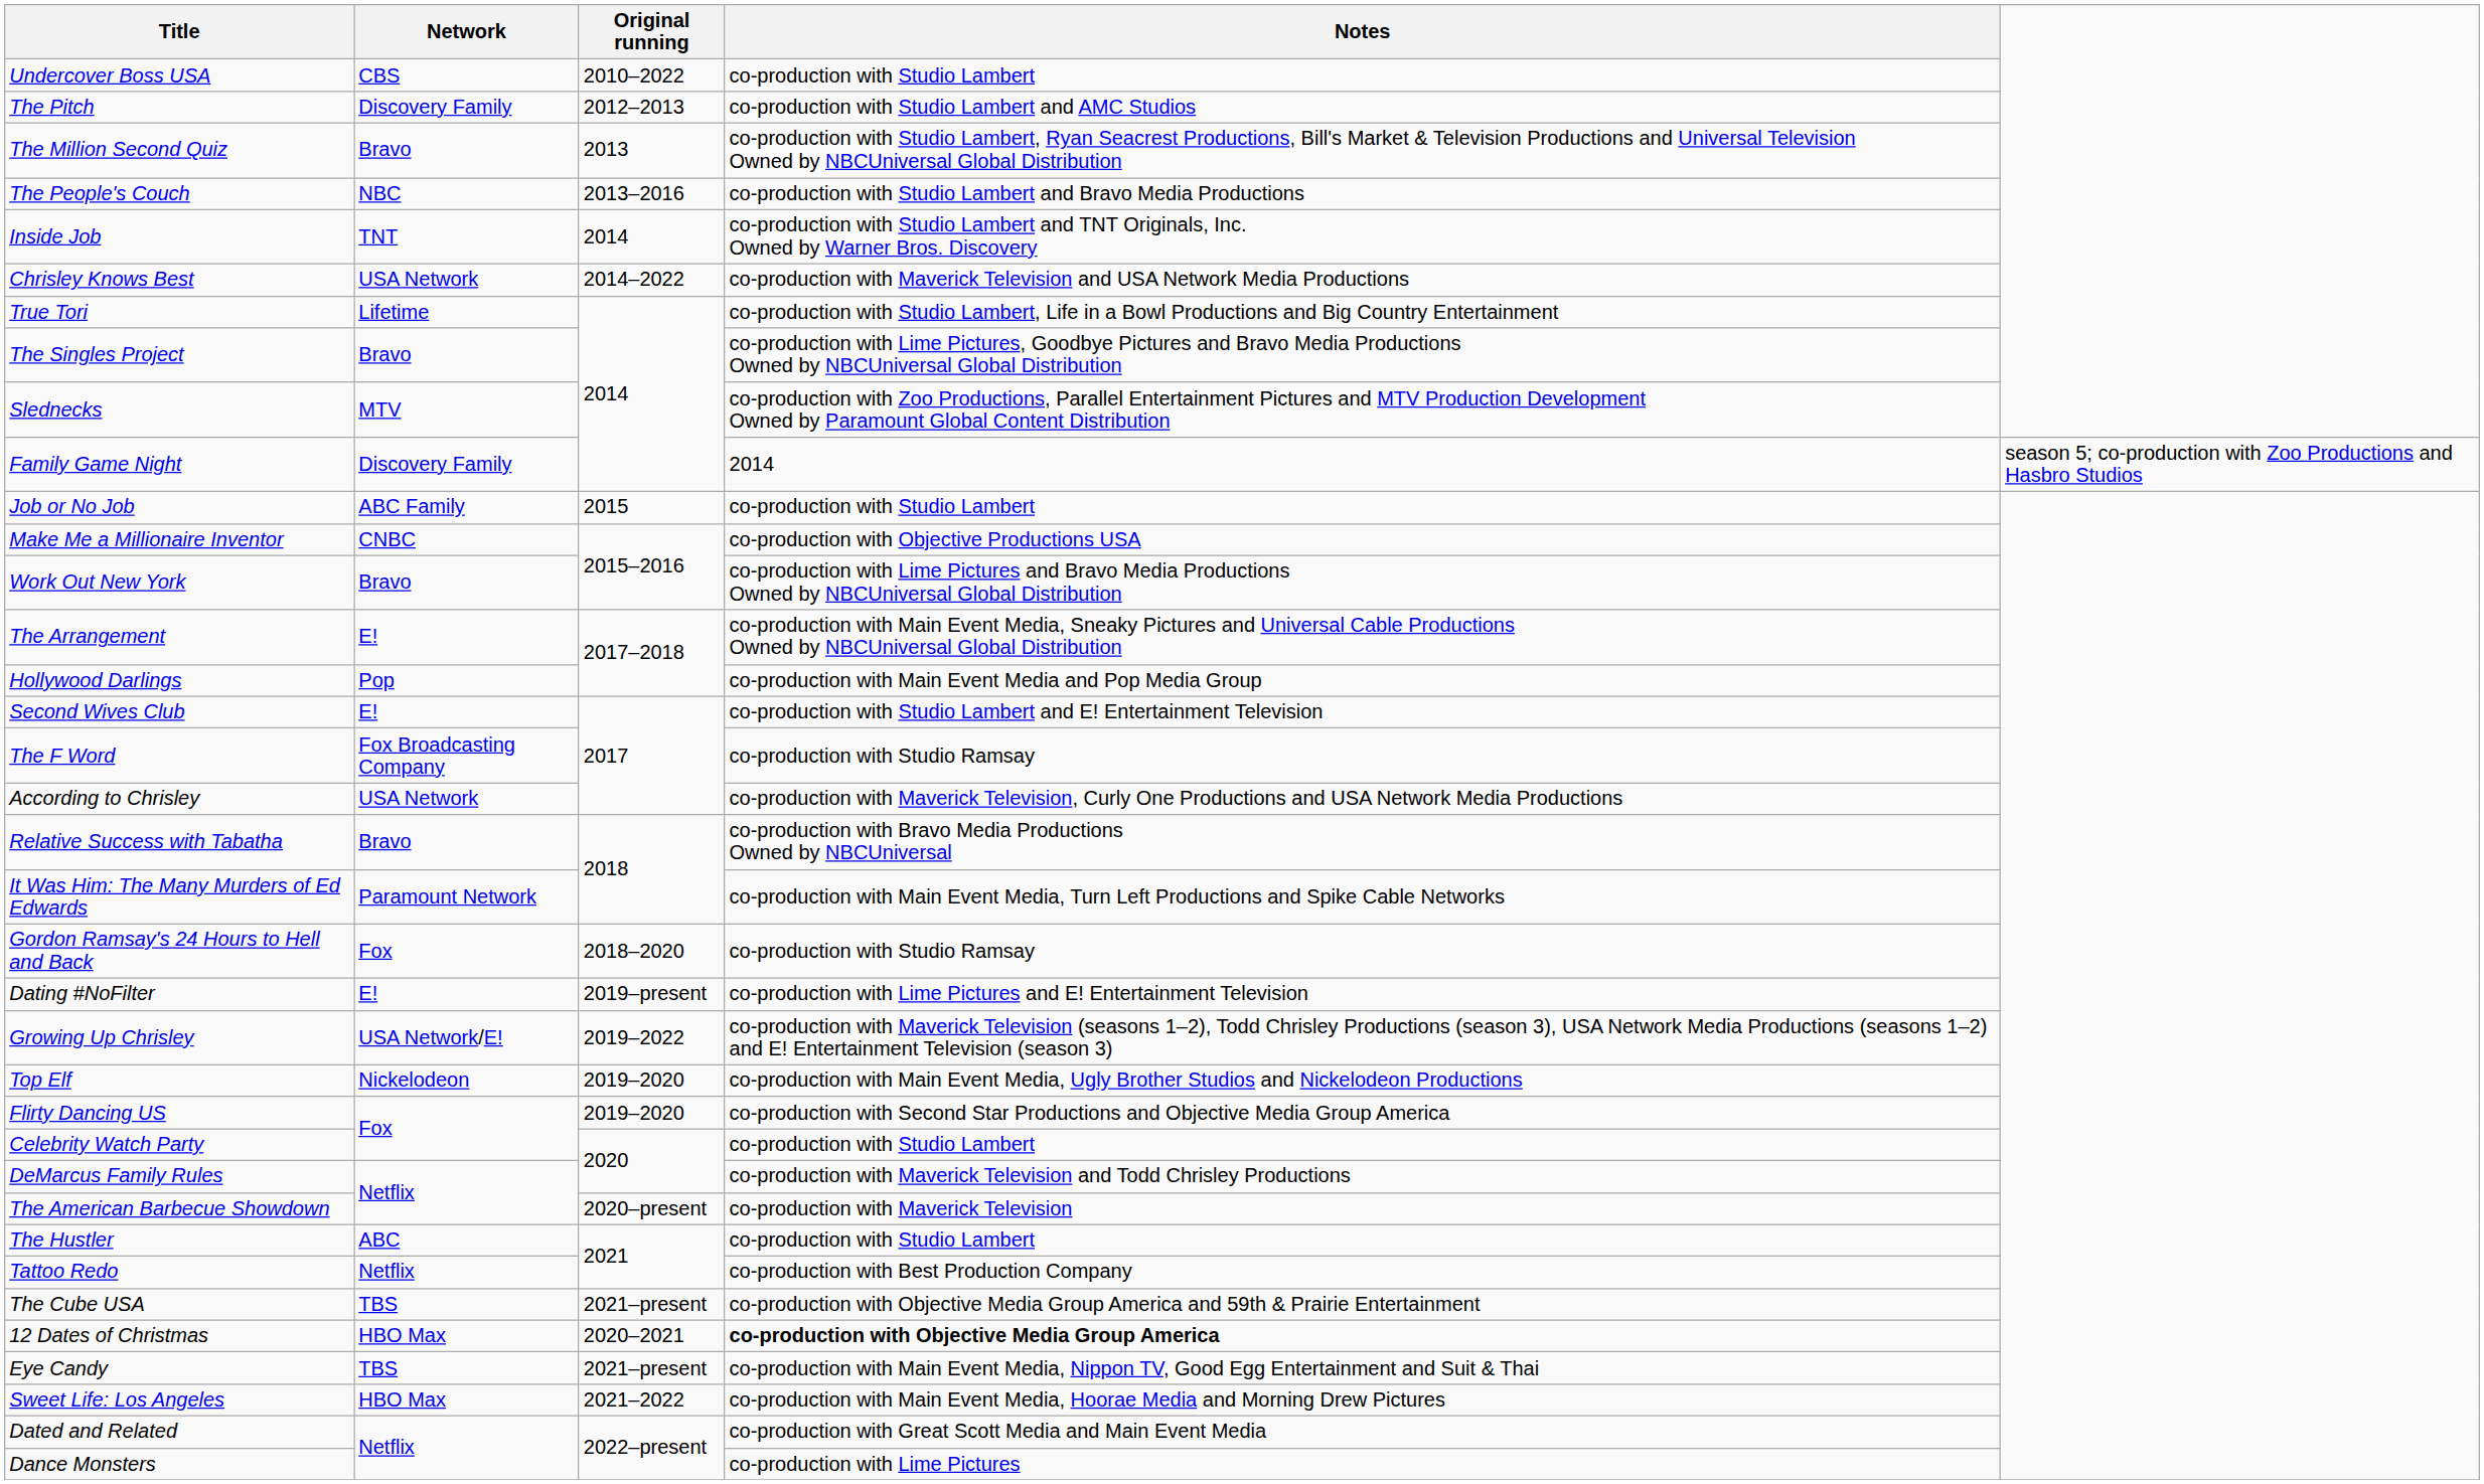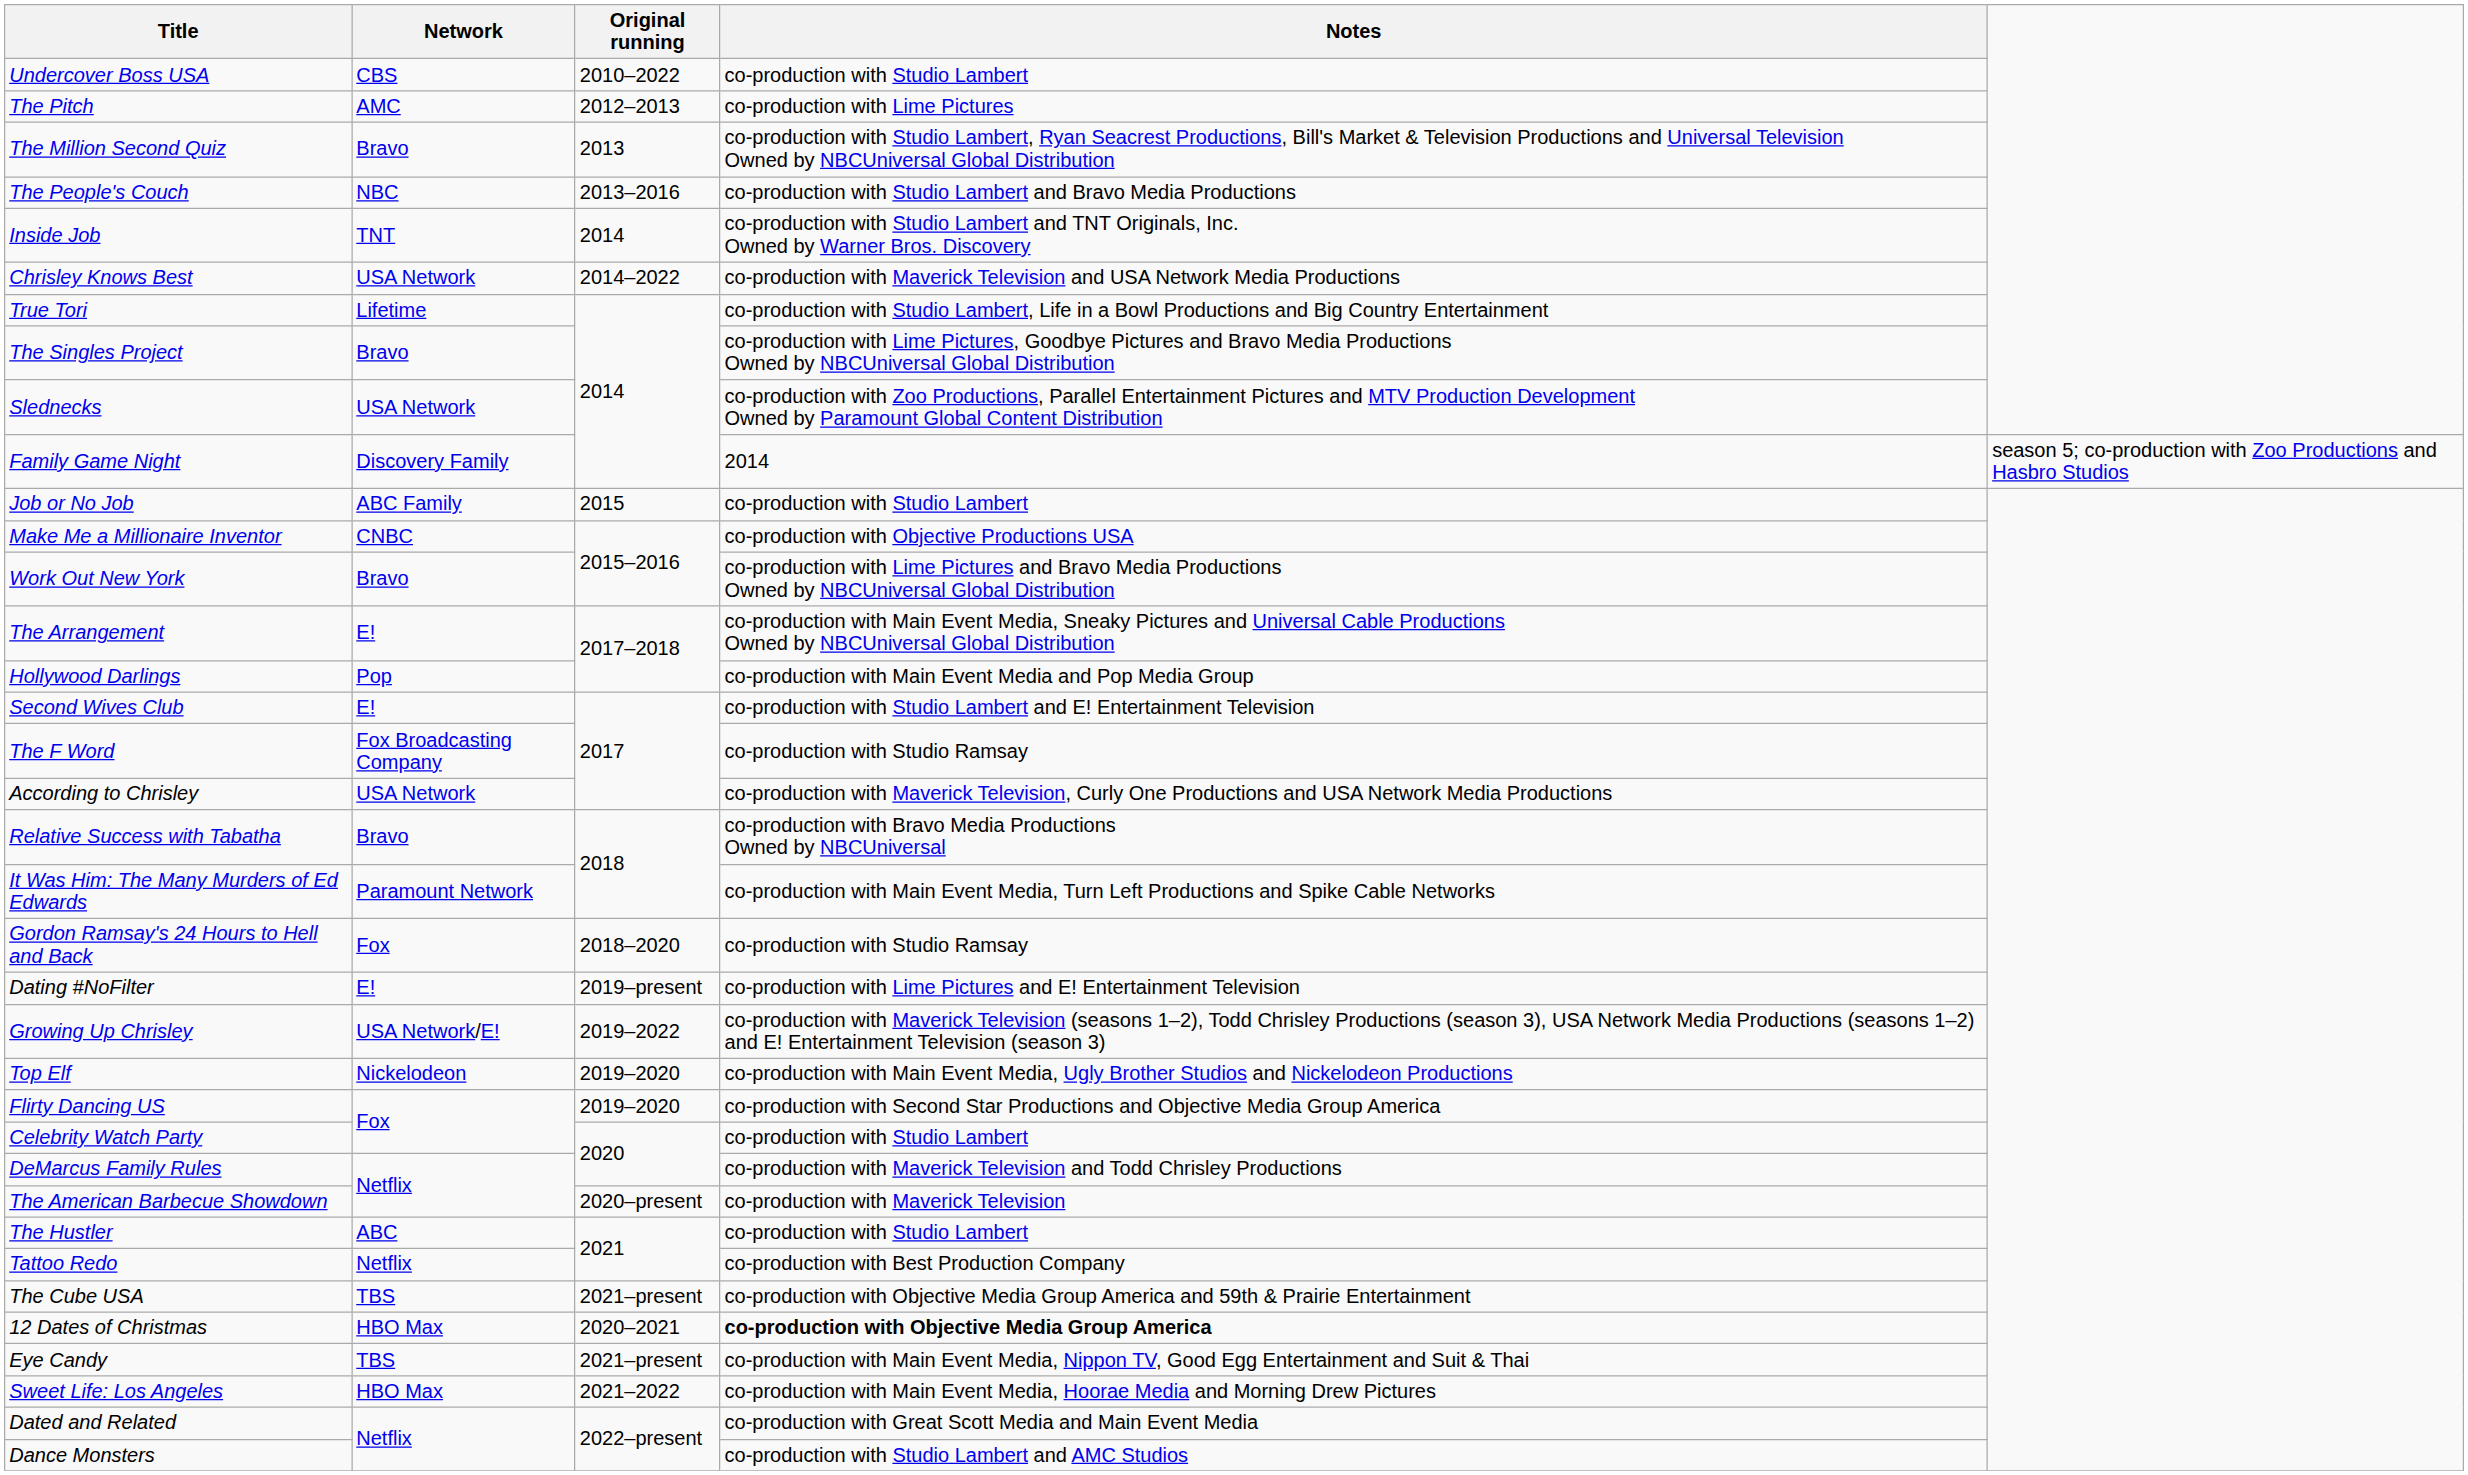The Pitch | Network: Discovery Family -> AMC
The Pitch | Notes: co-production with Studio Lambert and AMC Studios -> co-production with Lime Pictures
Slednecks | Network: MTV -> USA Network
Dance Monsters | Notes: co-production with Lime Pictures -> co-production with Studio Lambert and AMC Studios
